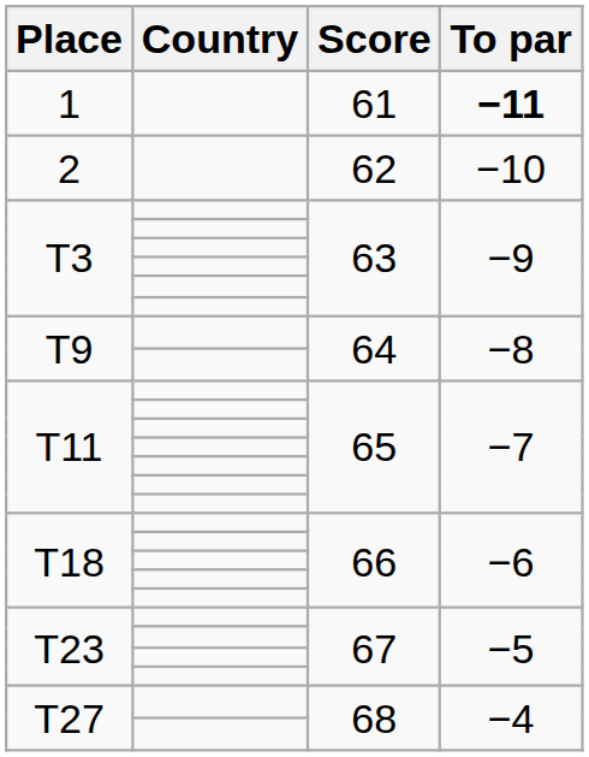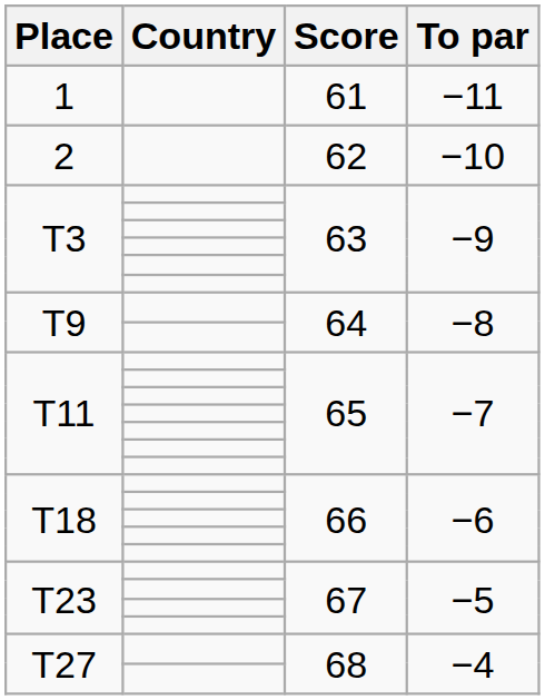1 | To par: bold -> normal
